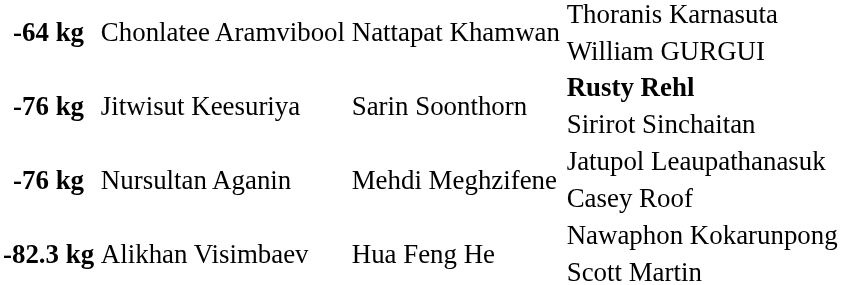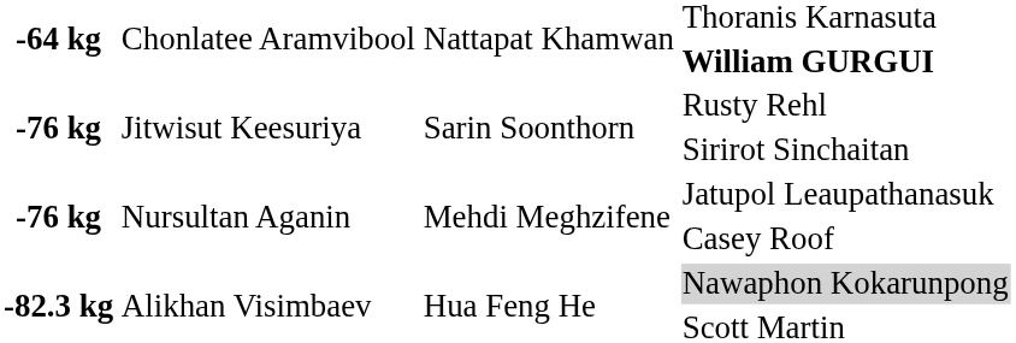William GURGUI | column 4: normal -> bold
Rusty Rehl | column 4: bold -> normal
Nawaphon Kokarunpong | column 4: no background -> lightgrey background
